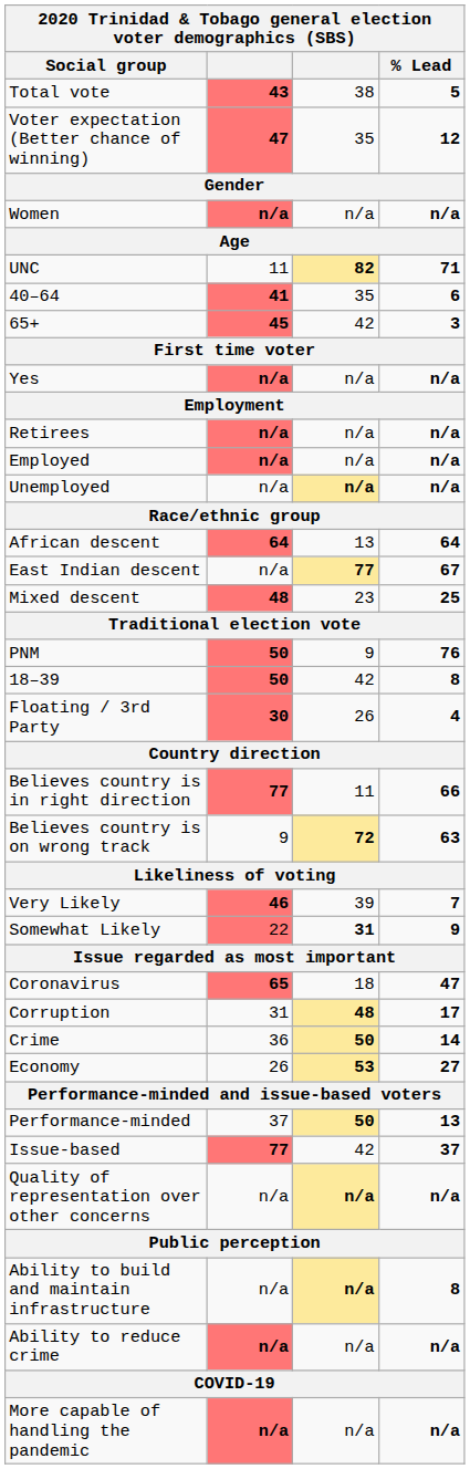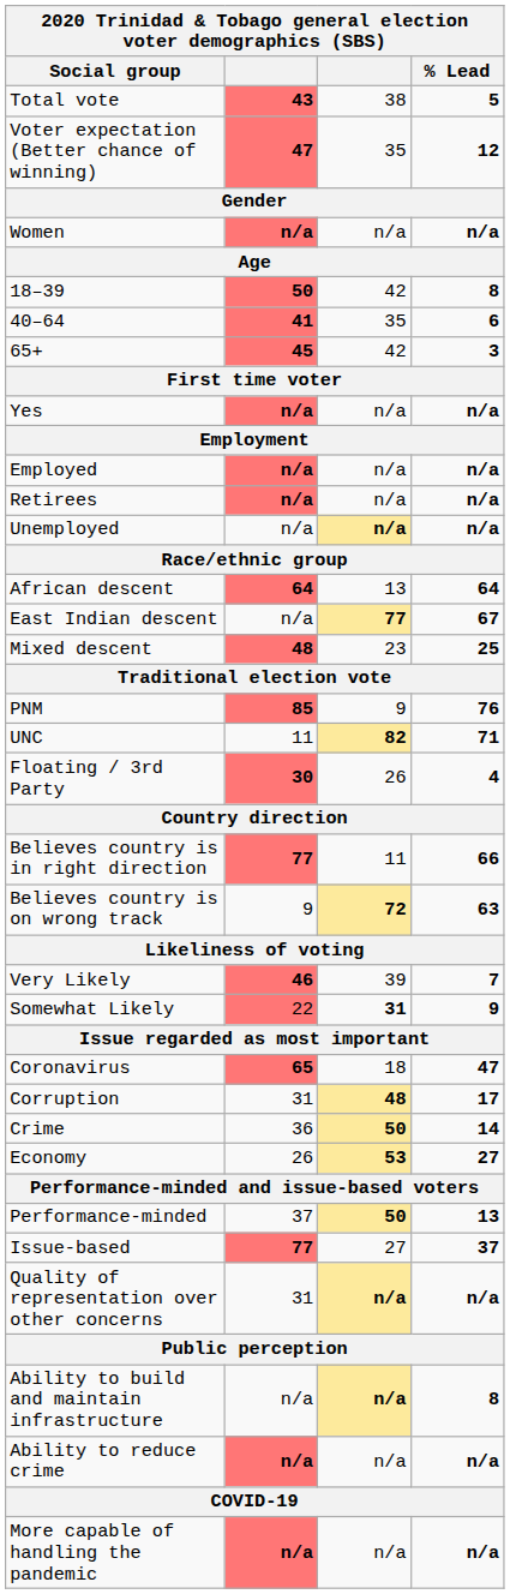rows swapped: 18–39 <-> UNC
rows swapped: Employed <-> Retirees
PNM | column 2: 50 -> 85
Issue-based | column 3: 42 -> 27
Quality of representation over other concerns | column 2: n/a -> 31
